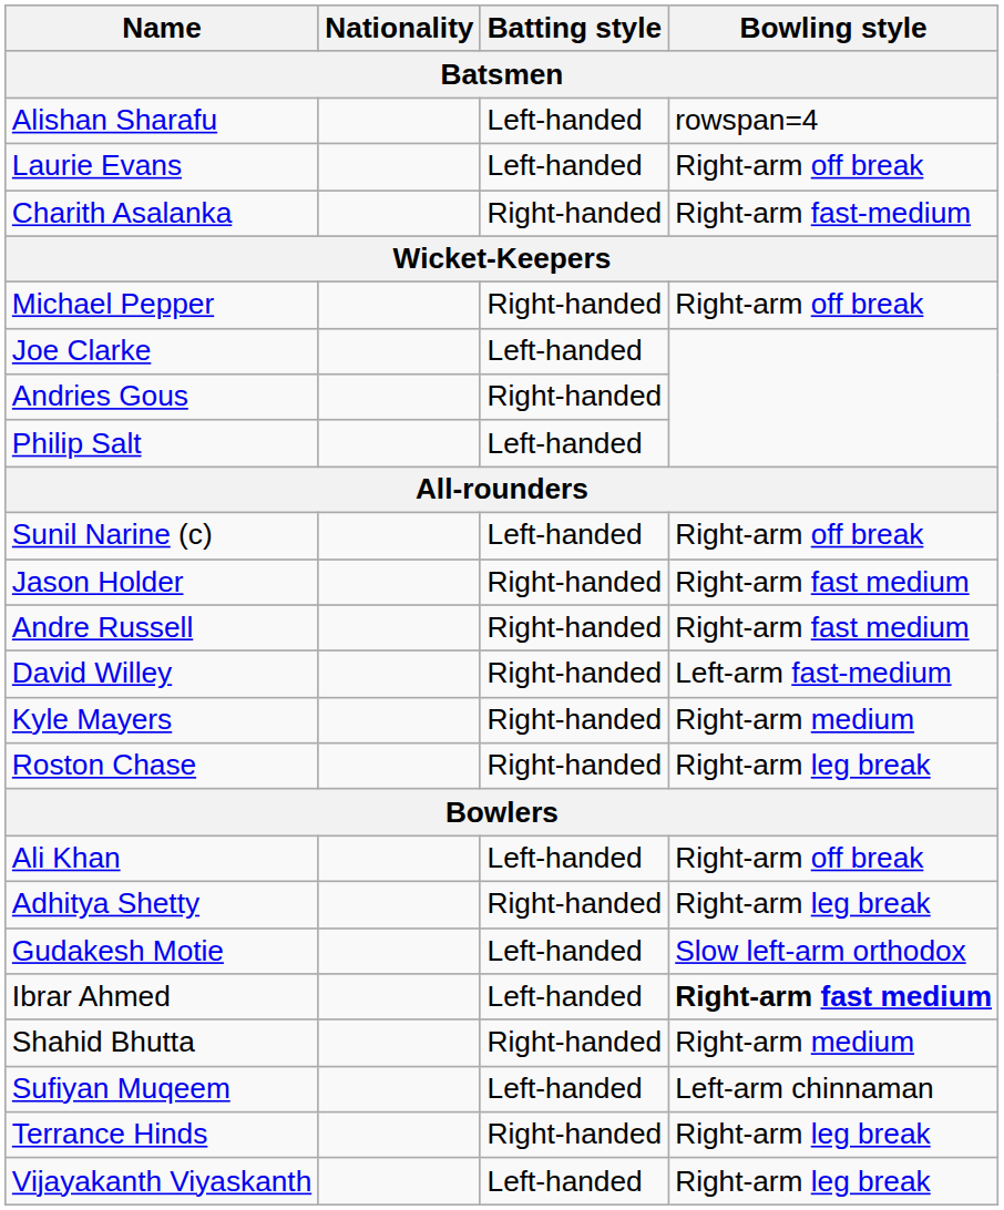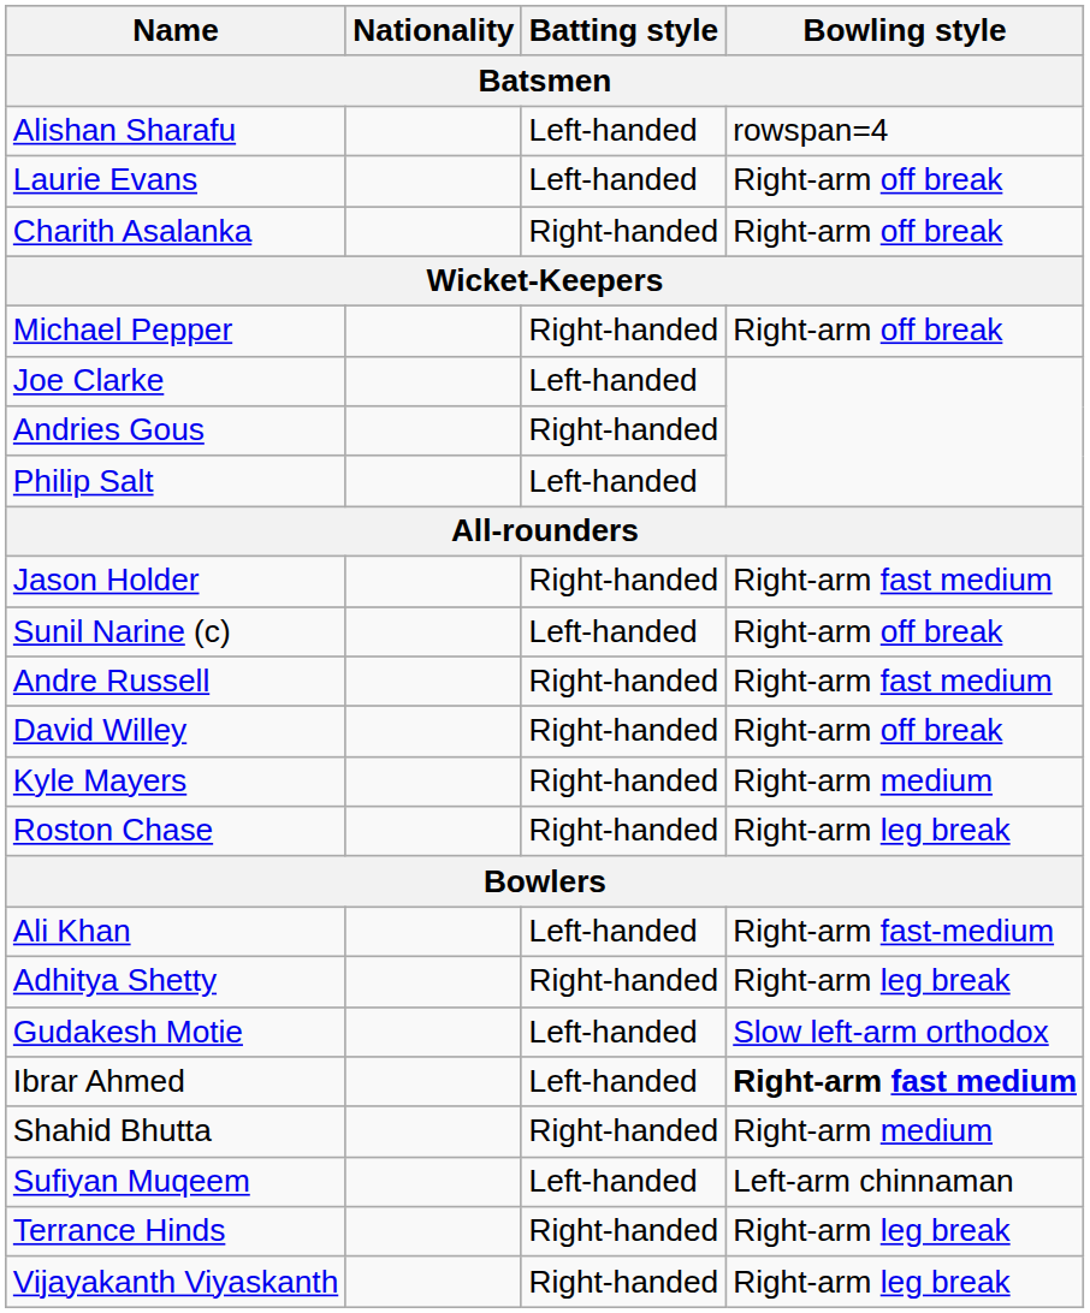Charith Asalanka | Bowling style: Right-arm fast-medium -> Right-arm off break
rows swapped: Sunil Narine (c) <-> Jason Holder
David Willey | Bowling style: Left-arm fast-medium -> Right-arm off break
Ali Khan | Bowling style: Right-arm off break -> Right-arm fast-medium
Vijayakanth Viyaskanth | Batting style: Left-handed -> Right-handed
